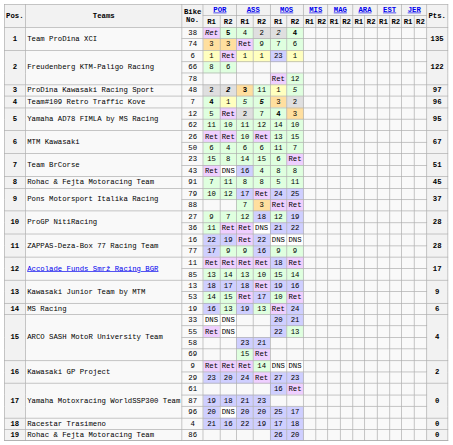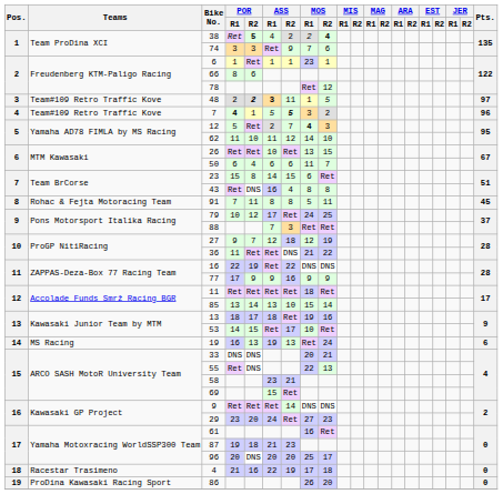48 | Teams: ProDina Kawasaki Racing Sport -> Team#109 Retro Traffic Kove
86 | Teams: Rohac & Fejta Motoracing Team -> ProDina Kawasaki Racing Sport
